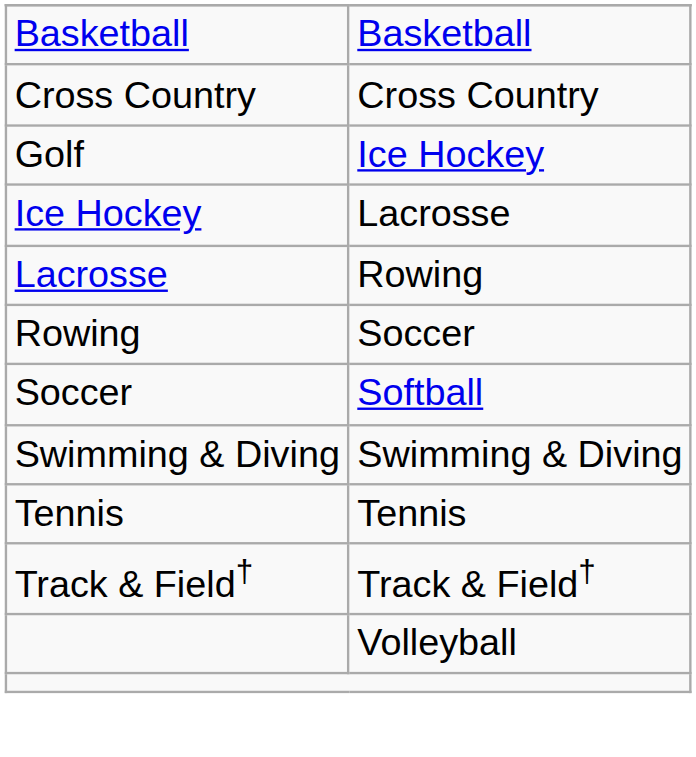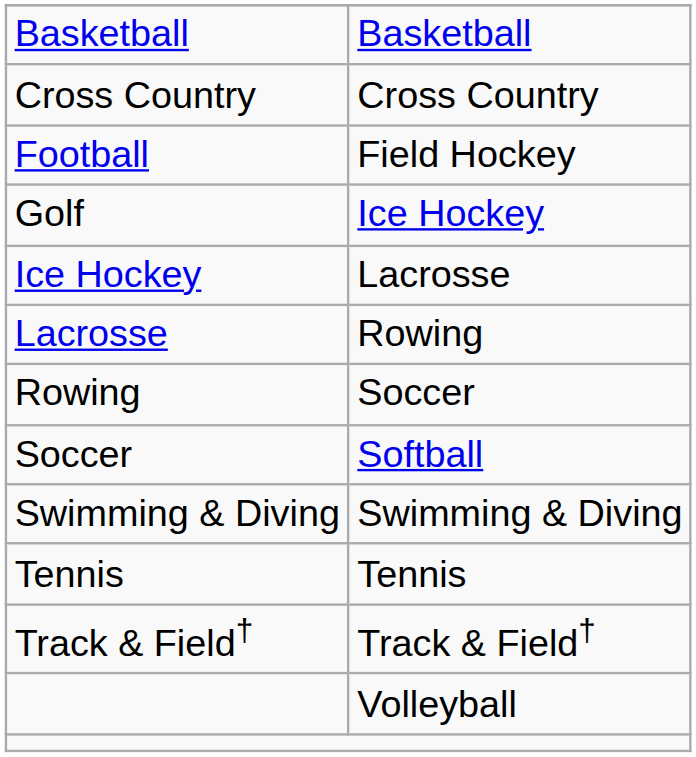+ row: Football | Field Hockey
